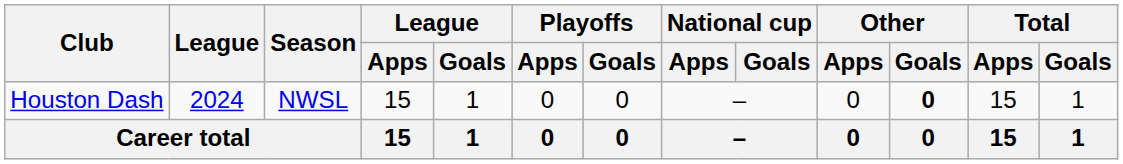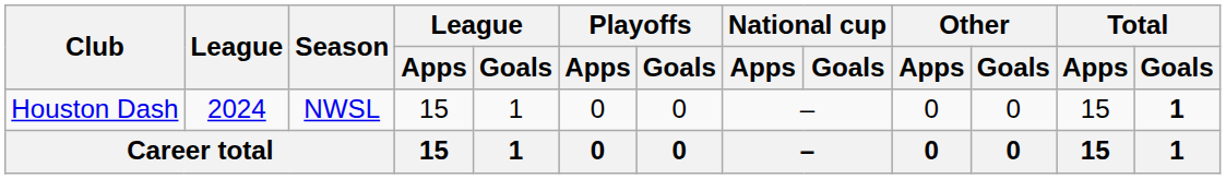Houston Dash | Other / Goals: bold -> normal
Houston Dash | Total / Goals: normal -> bold
